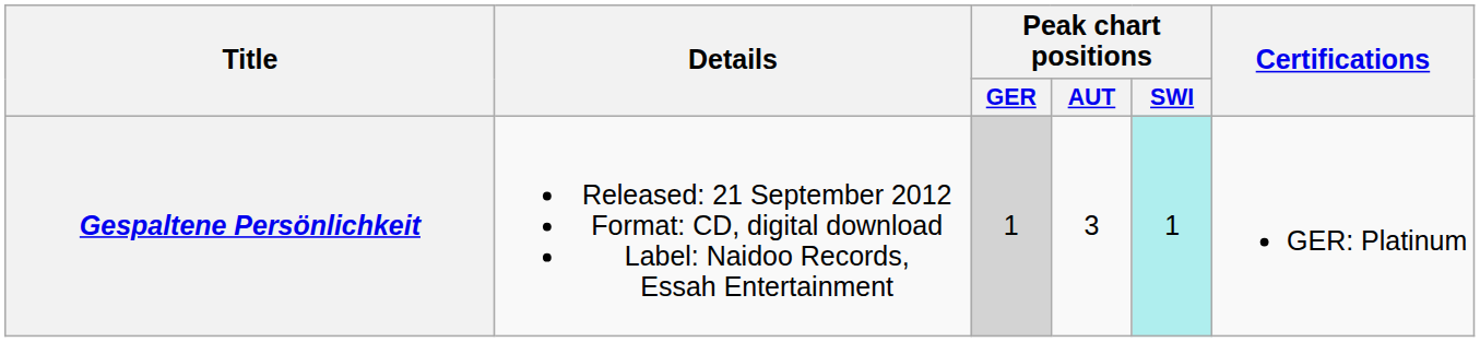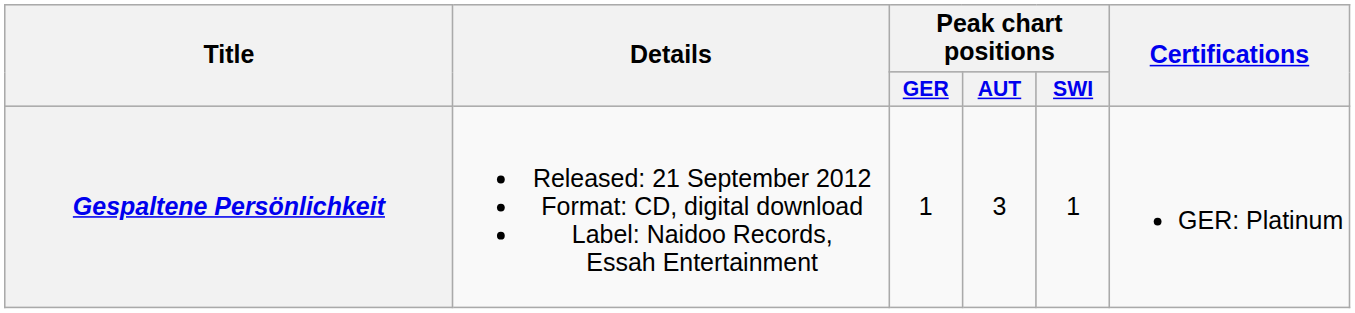Gespaltene Persönlichkeit | Peak chart positions / GER: lightgrey background -> no background
Gespaltene Persönlichkeit | Peak chart positions / SWI: paleturquoise background -> no background
